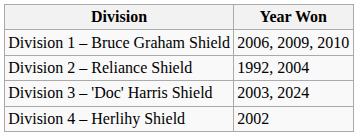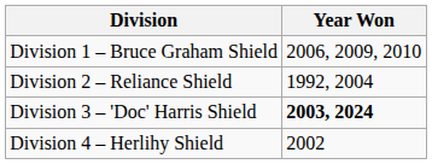Division 3 – 'Doc' Harris Shield | Year Won: normal -> bold
